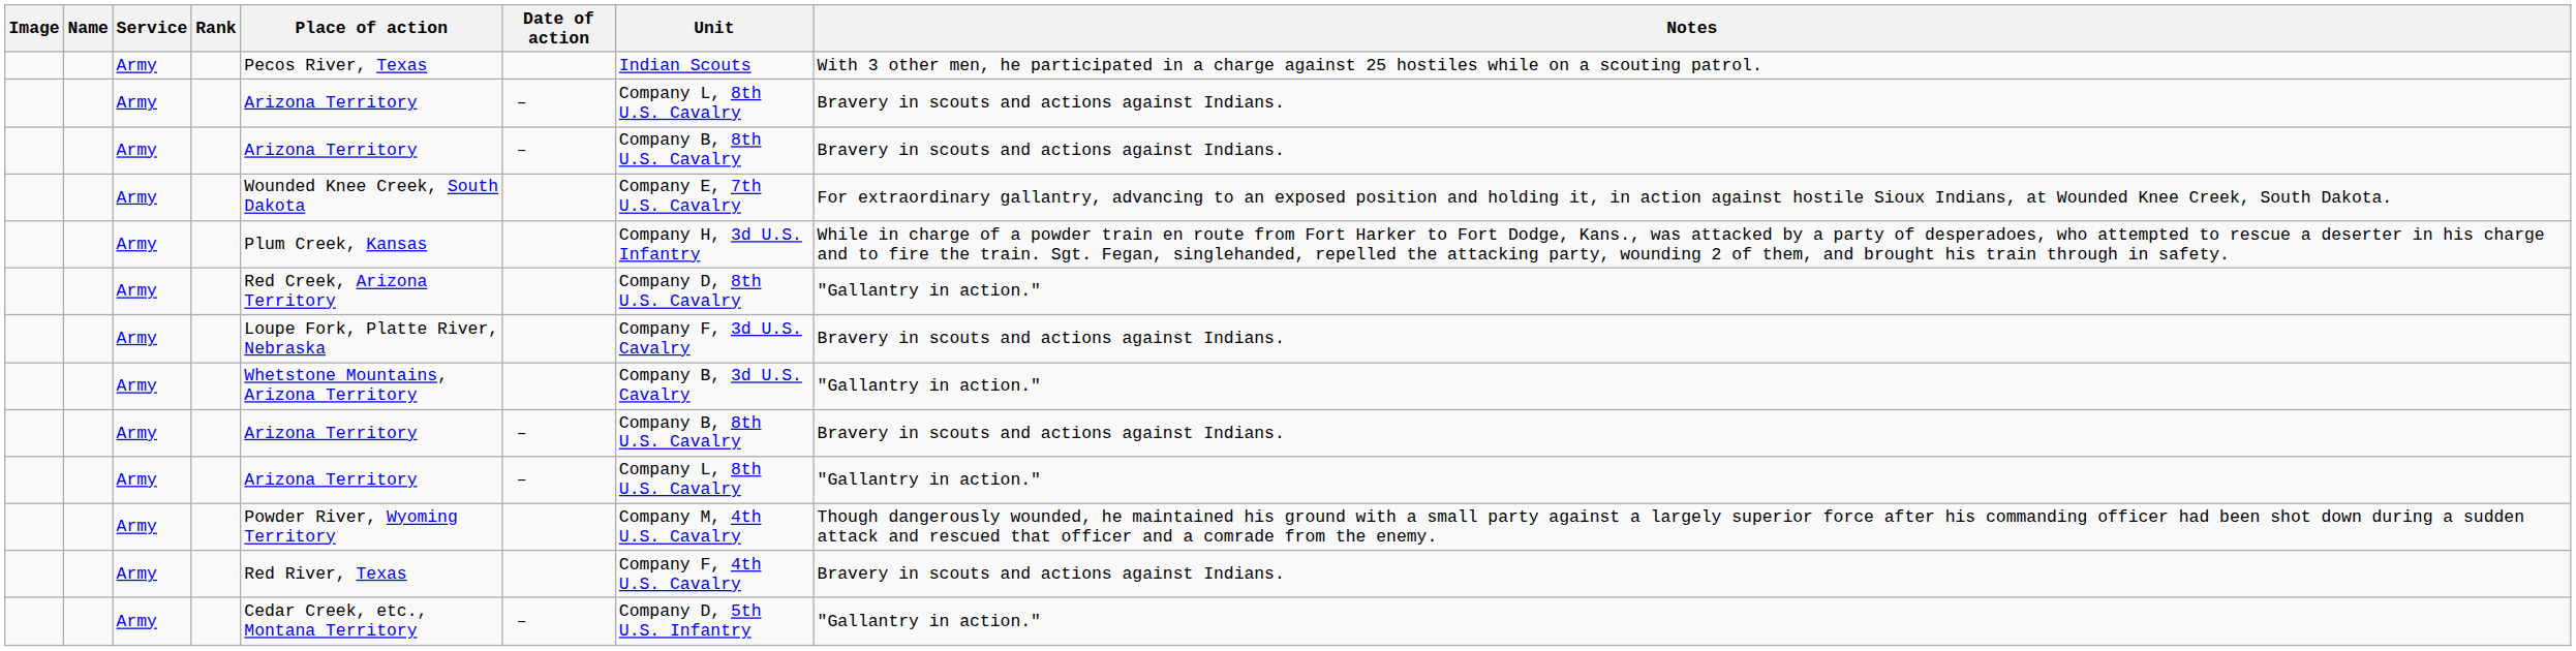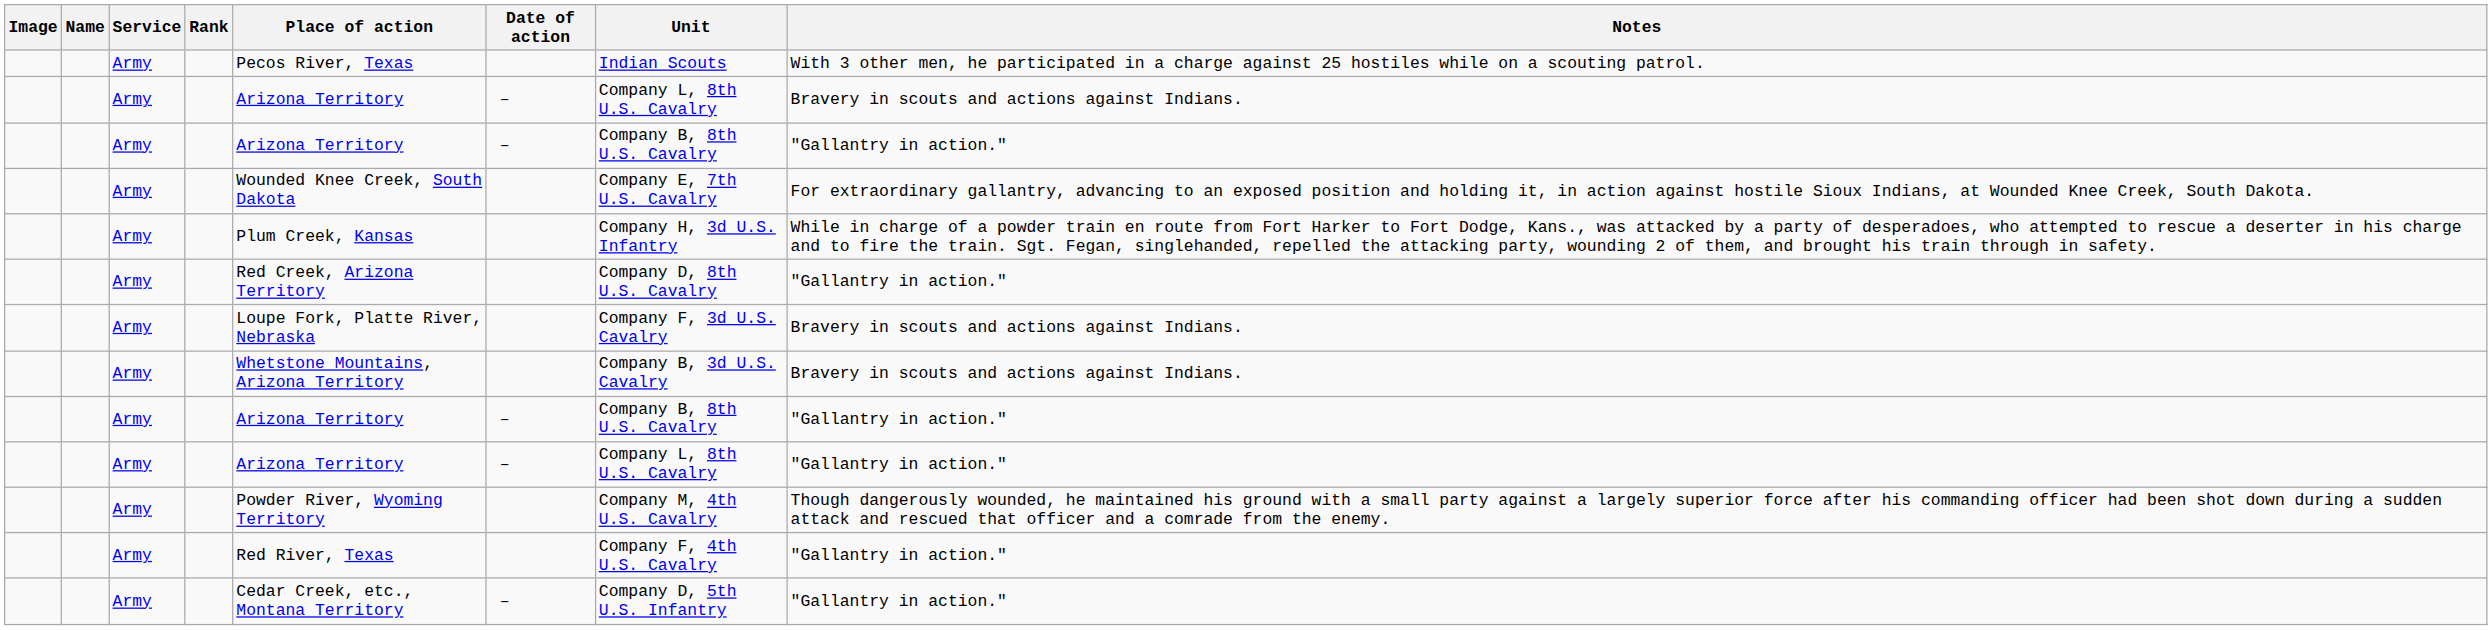row 4 | Notes: Bravery in scouts and actions against Indians. -> "Gallantry in action."
row 9 | Notes: "Gallantry in action." -> Bravery in scouts and actions against Indians.
row 10 | Notes: Bravery in scouts and actions against Indians. -> "Gallantry in action."
row 13 | Notes: Bravery in scouts and actions against Indians. -> "Gallantry in action."
